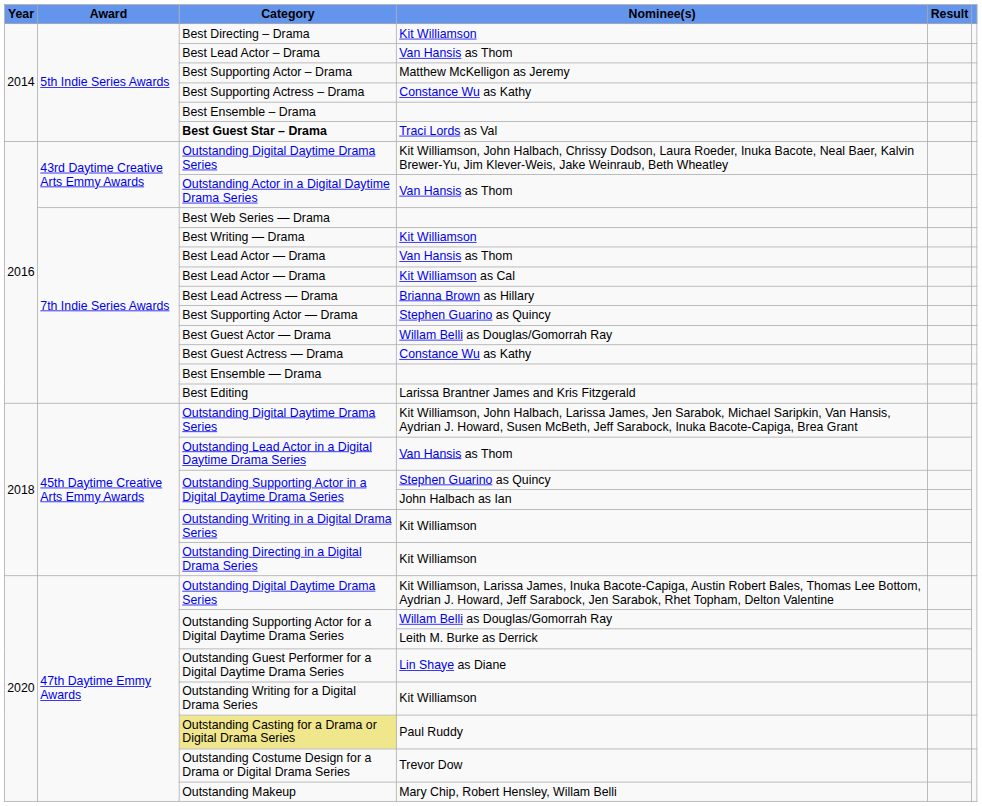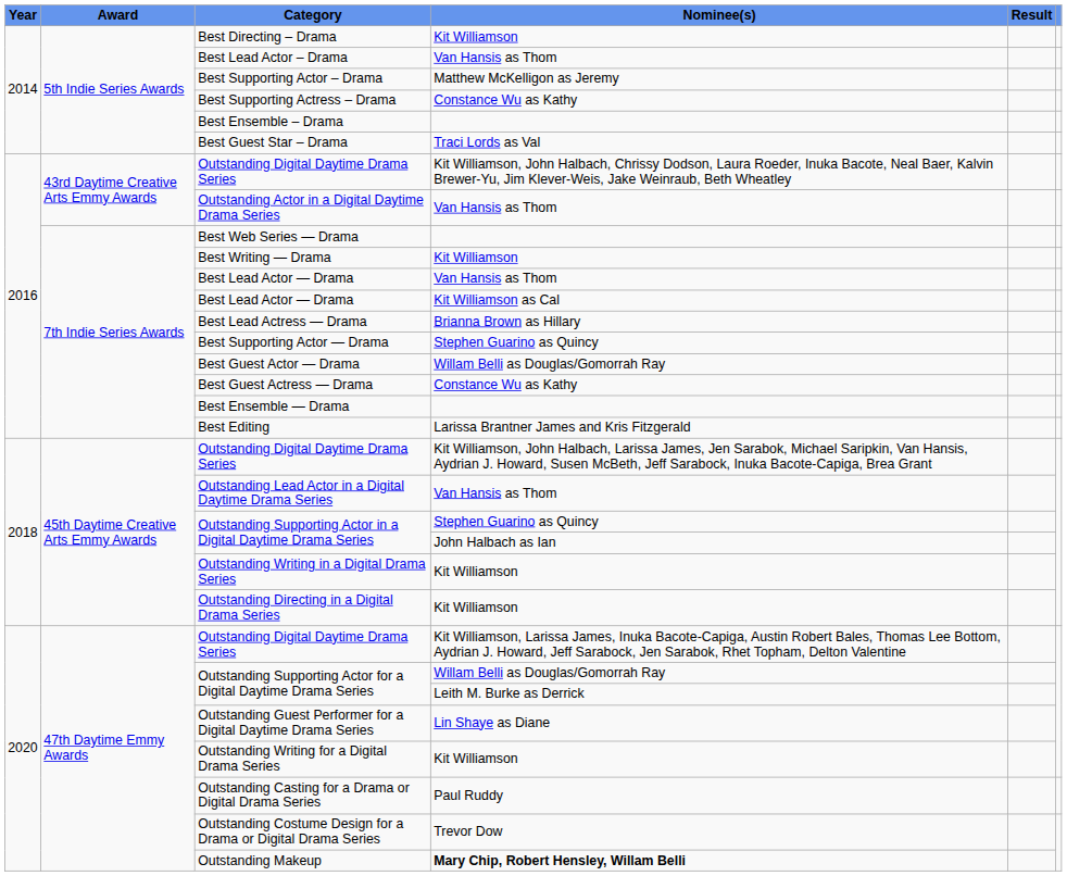Best Guest Star – Drama | Category: bold -> normal
Outstanding Casting for a Drama or Digital Drama Series | Category: khaki background -> no background
Outstanding Makeup | Nominee(s): normal -> bold
